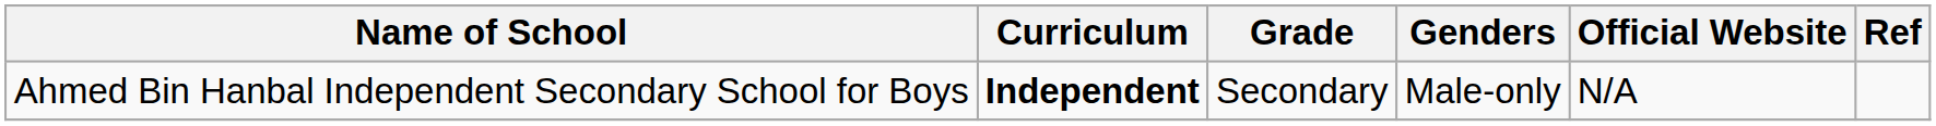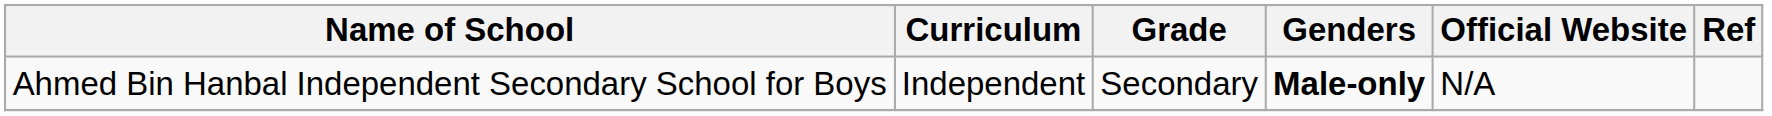Ahmed Bin Hanbal Independent Secondary School for Boys | Curriculum: bold -> normal
Ahmed Bin Hanbal Independent Secondary School for Boys | Genders: normal -> bold
